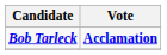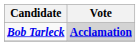Bob Tarleck | Vote: no background -> lightgrey background
